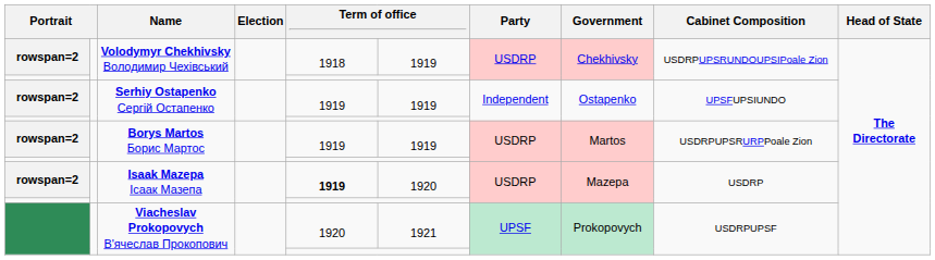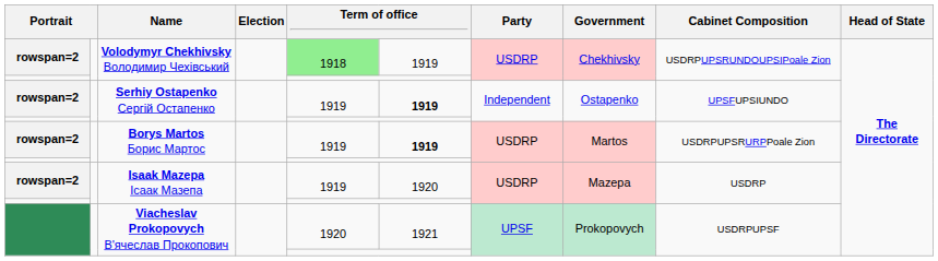rowspan=2 / Volodymyr Chekhivsky Володимир Чехівський | column 5: no background -> lightgreen background
rowspan=2 / Serhiy Ostapenko Сергій Остапенко | column 6: normal -> bold
rowspan=2 / Borys Martos Борис Мартос | column 6: normal -> bold
rowspan=2 / Isaak Mazepa Ісаак Мазепа | column 5: bold -> normal
